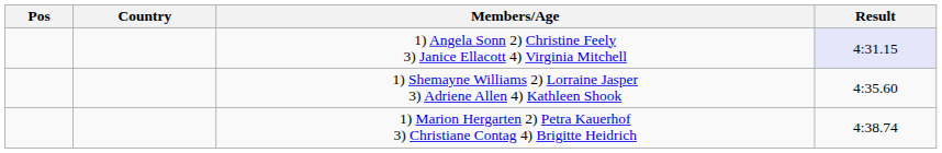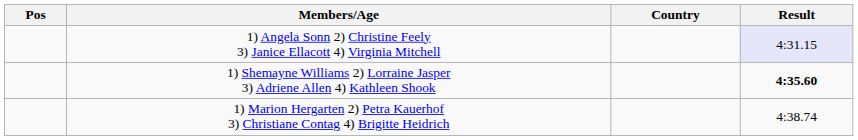columns swapped: Country <-> Members/Age
row 3 | Result: normal -> bold
